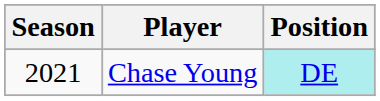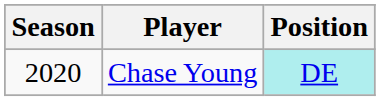Chase Young | Season: 2021 -> 2020
